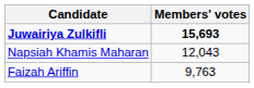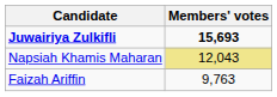Napsiah Khamis Maharan | Members' votes: no background -> khaki background
